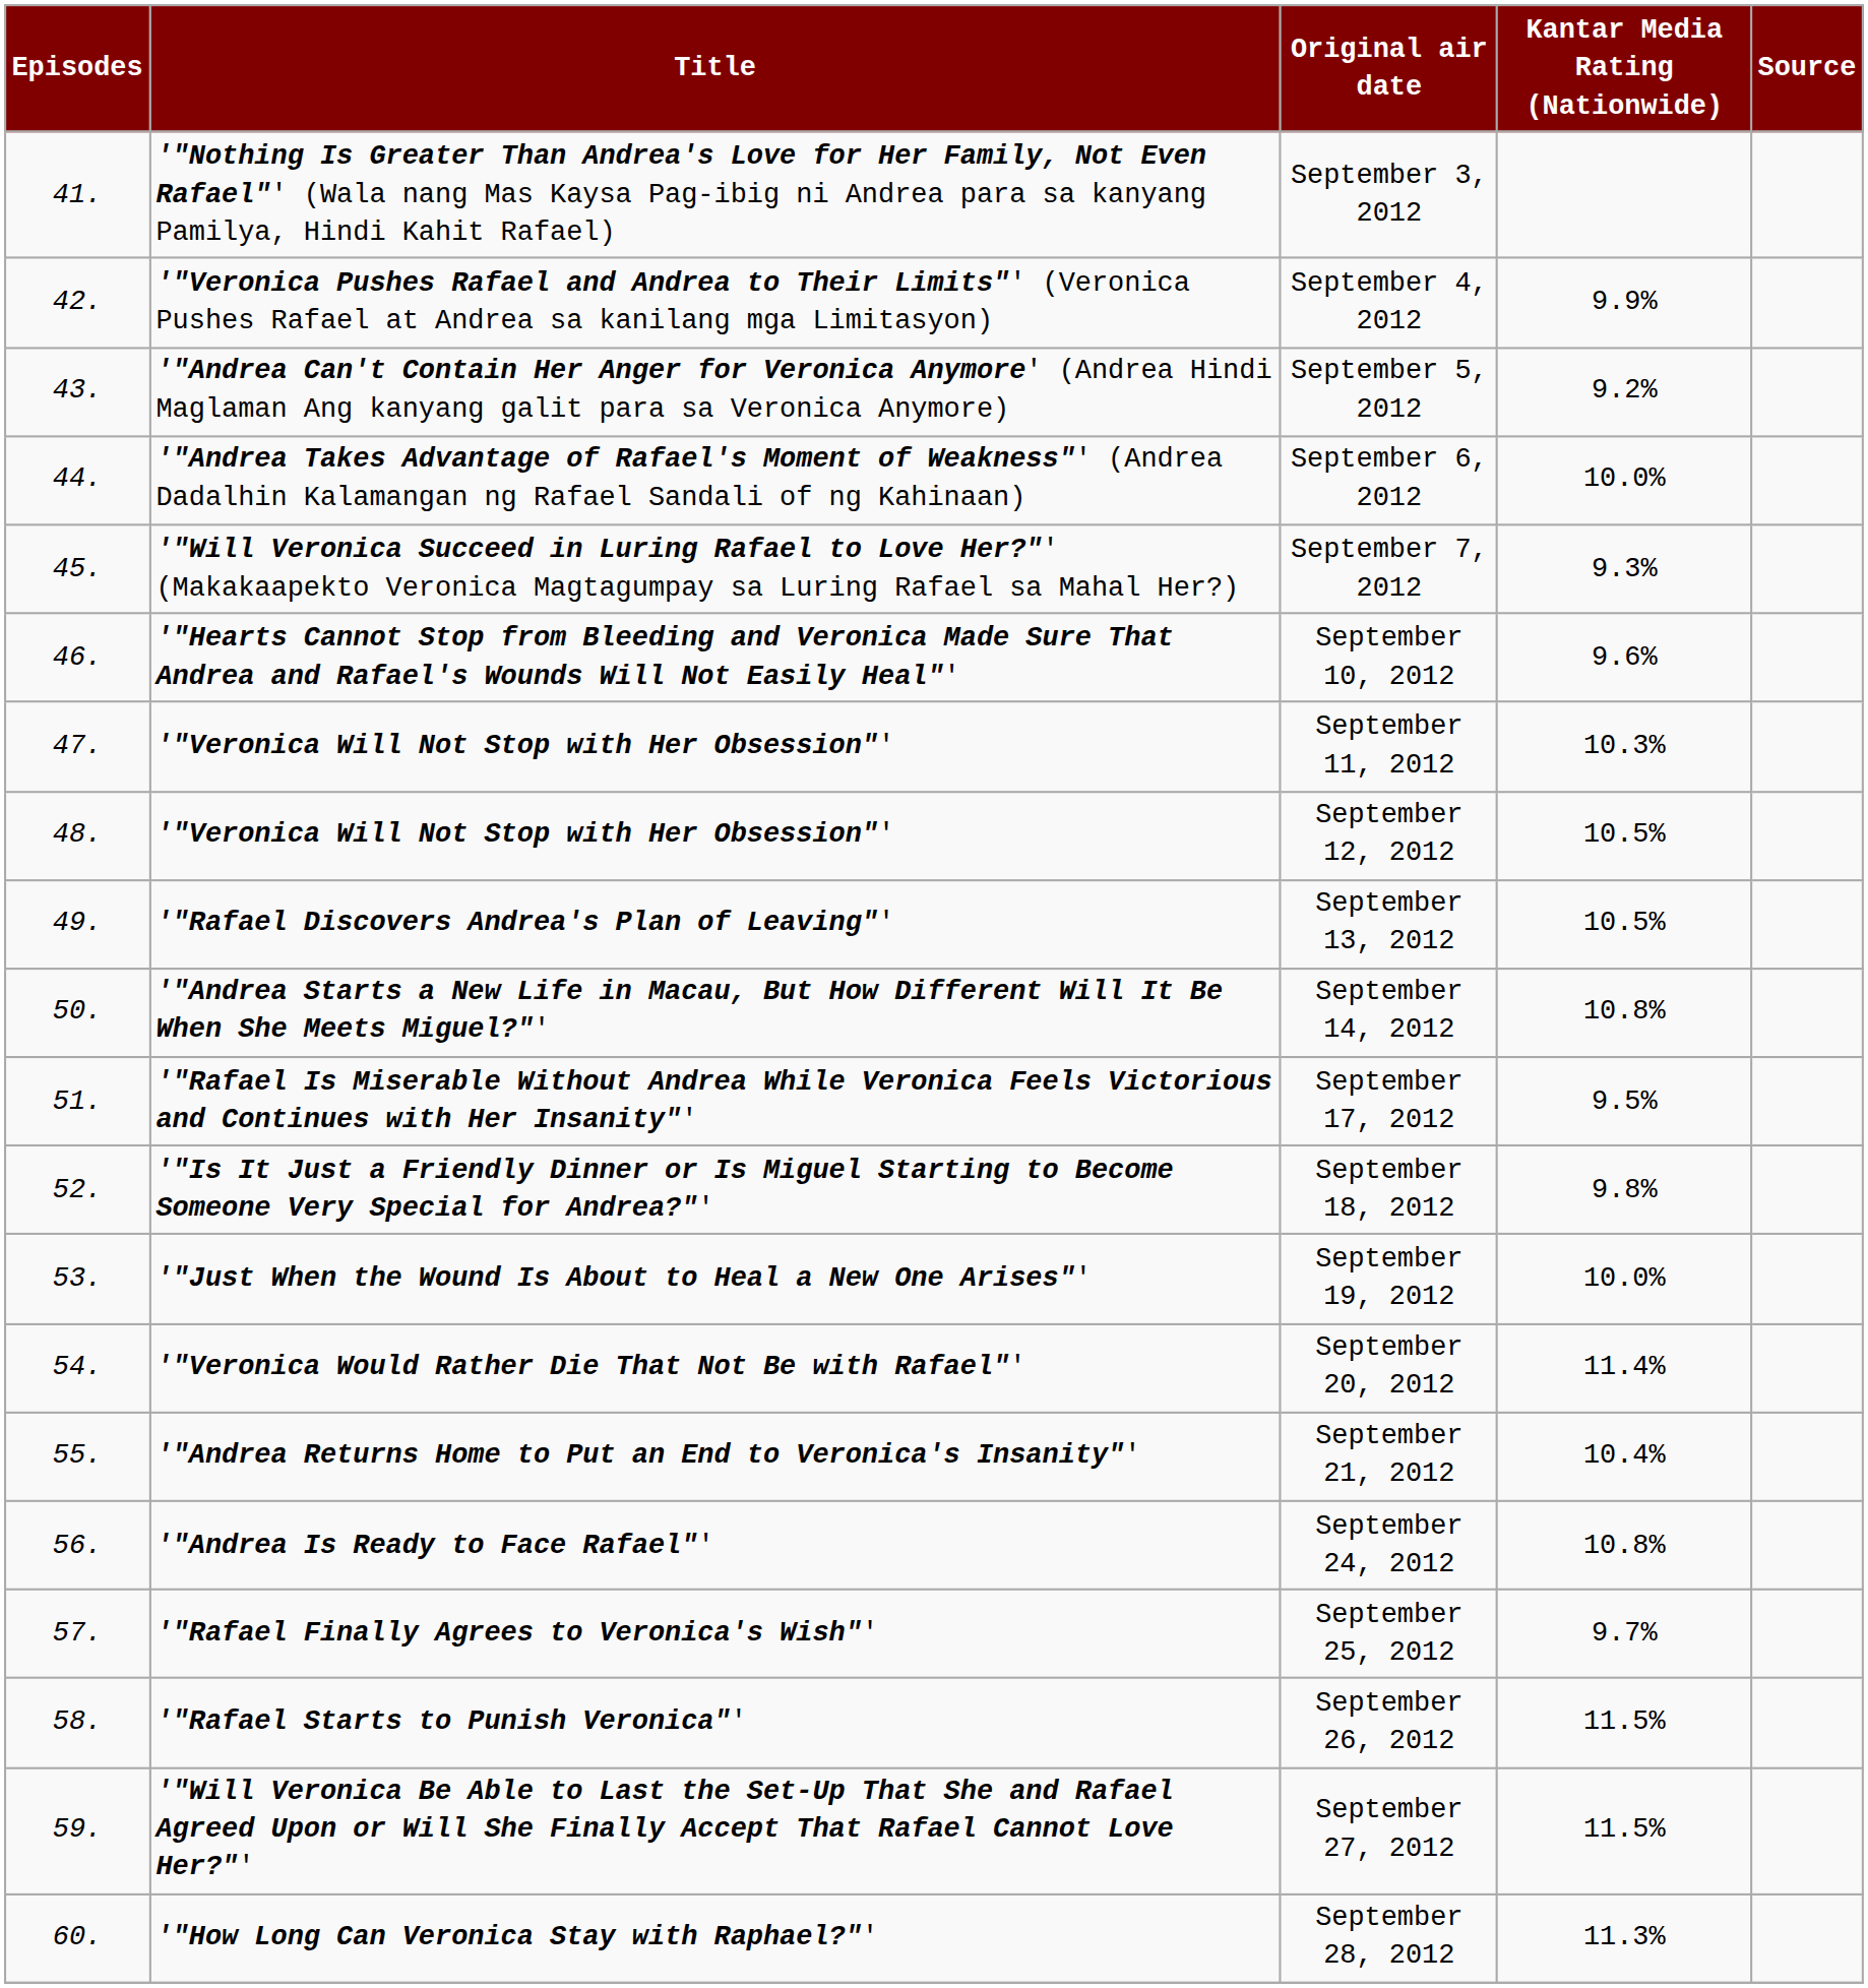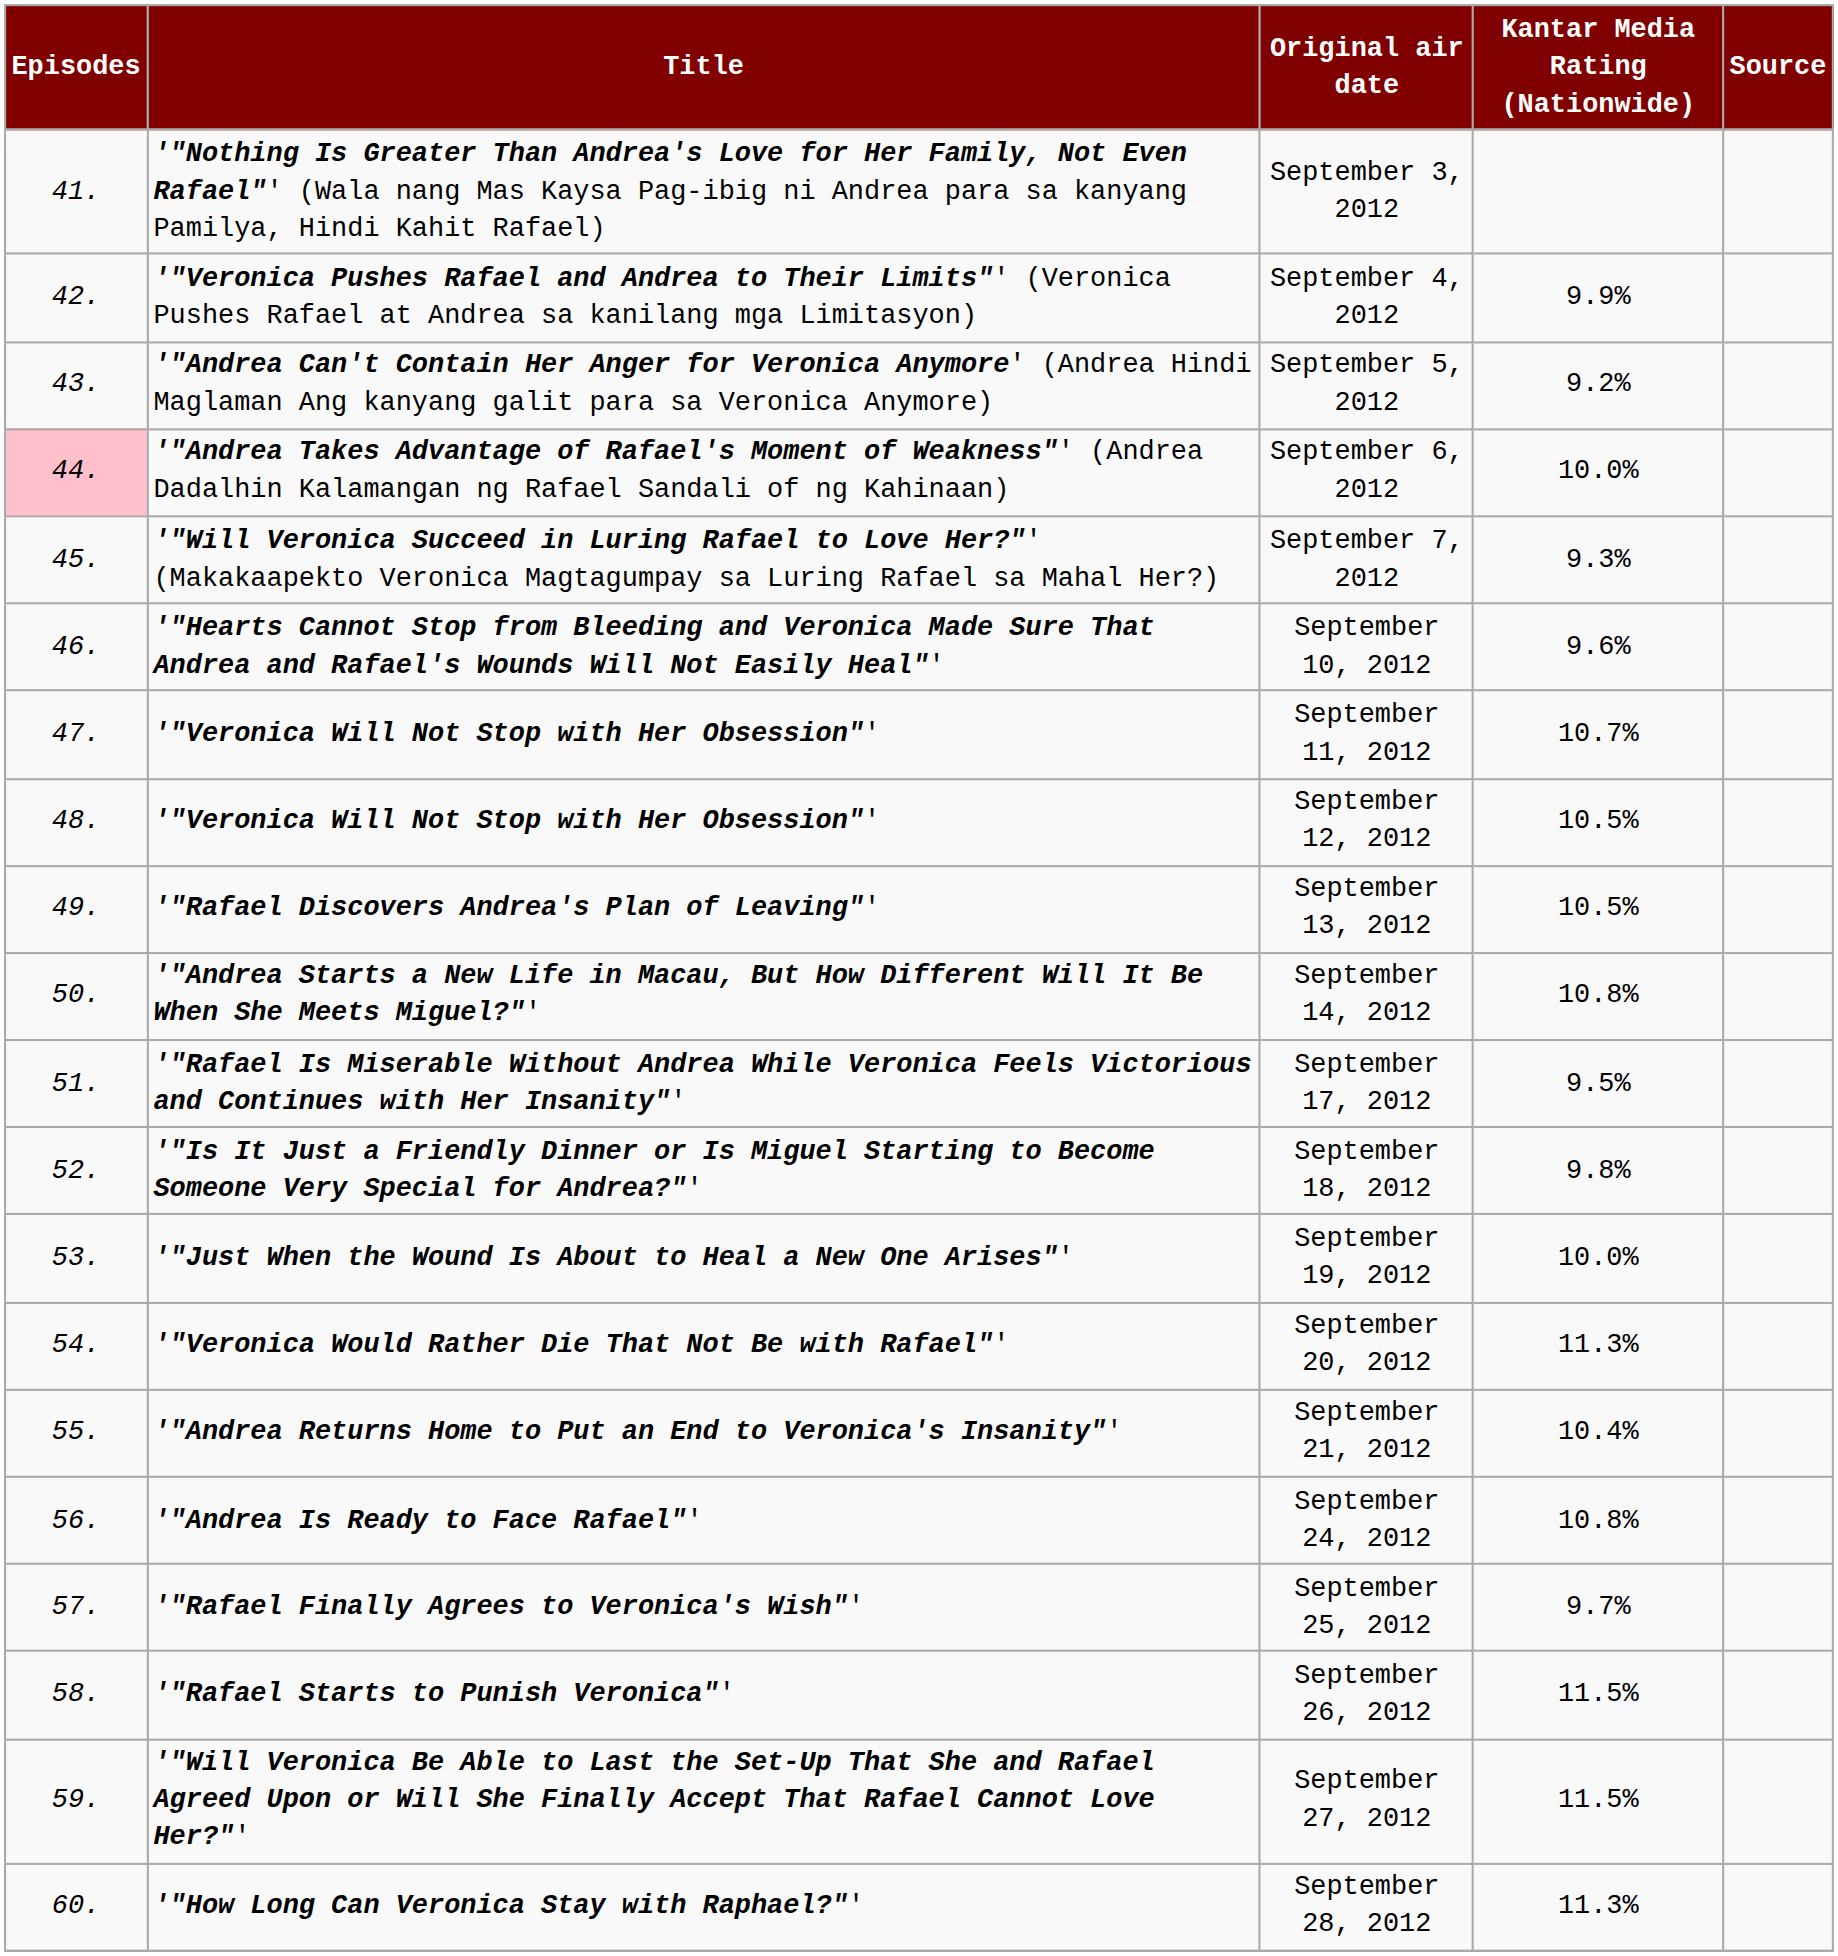September 6, 2012 | Episodes: no background -> pink background
September 11, 2012 | Kantar Media Rating (Nationwide): 10.3% -> 10.7%
September 20, 2012 | Kantar Media Rating (Nationwide): 11.4% -> 11.3%
